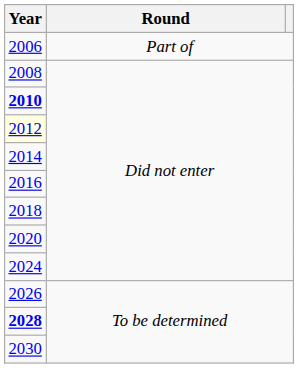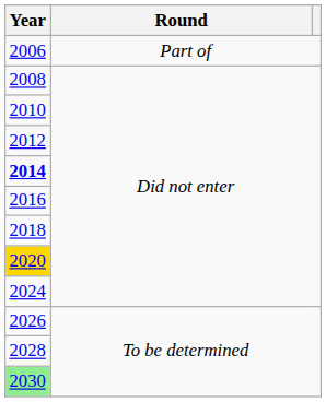2010 | Year: bold -> normal
2012 | Year: lightyellow background -> no background
2014 | Year: normal -> bold
2020 | Year: no background -> gold background
2028 | Year: bold -> normal
2030 | Year: no background -> lightgreen background
